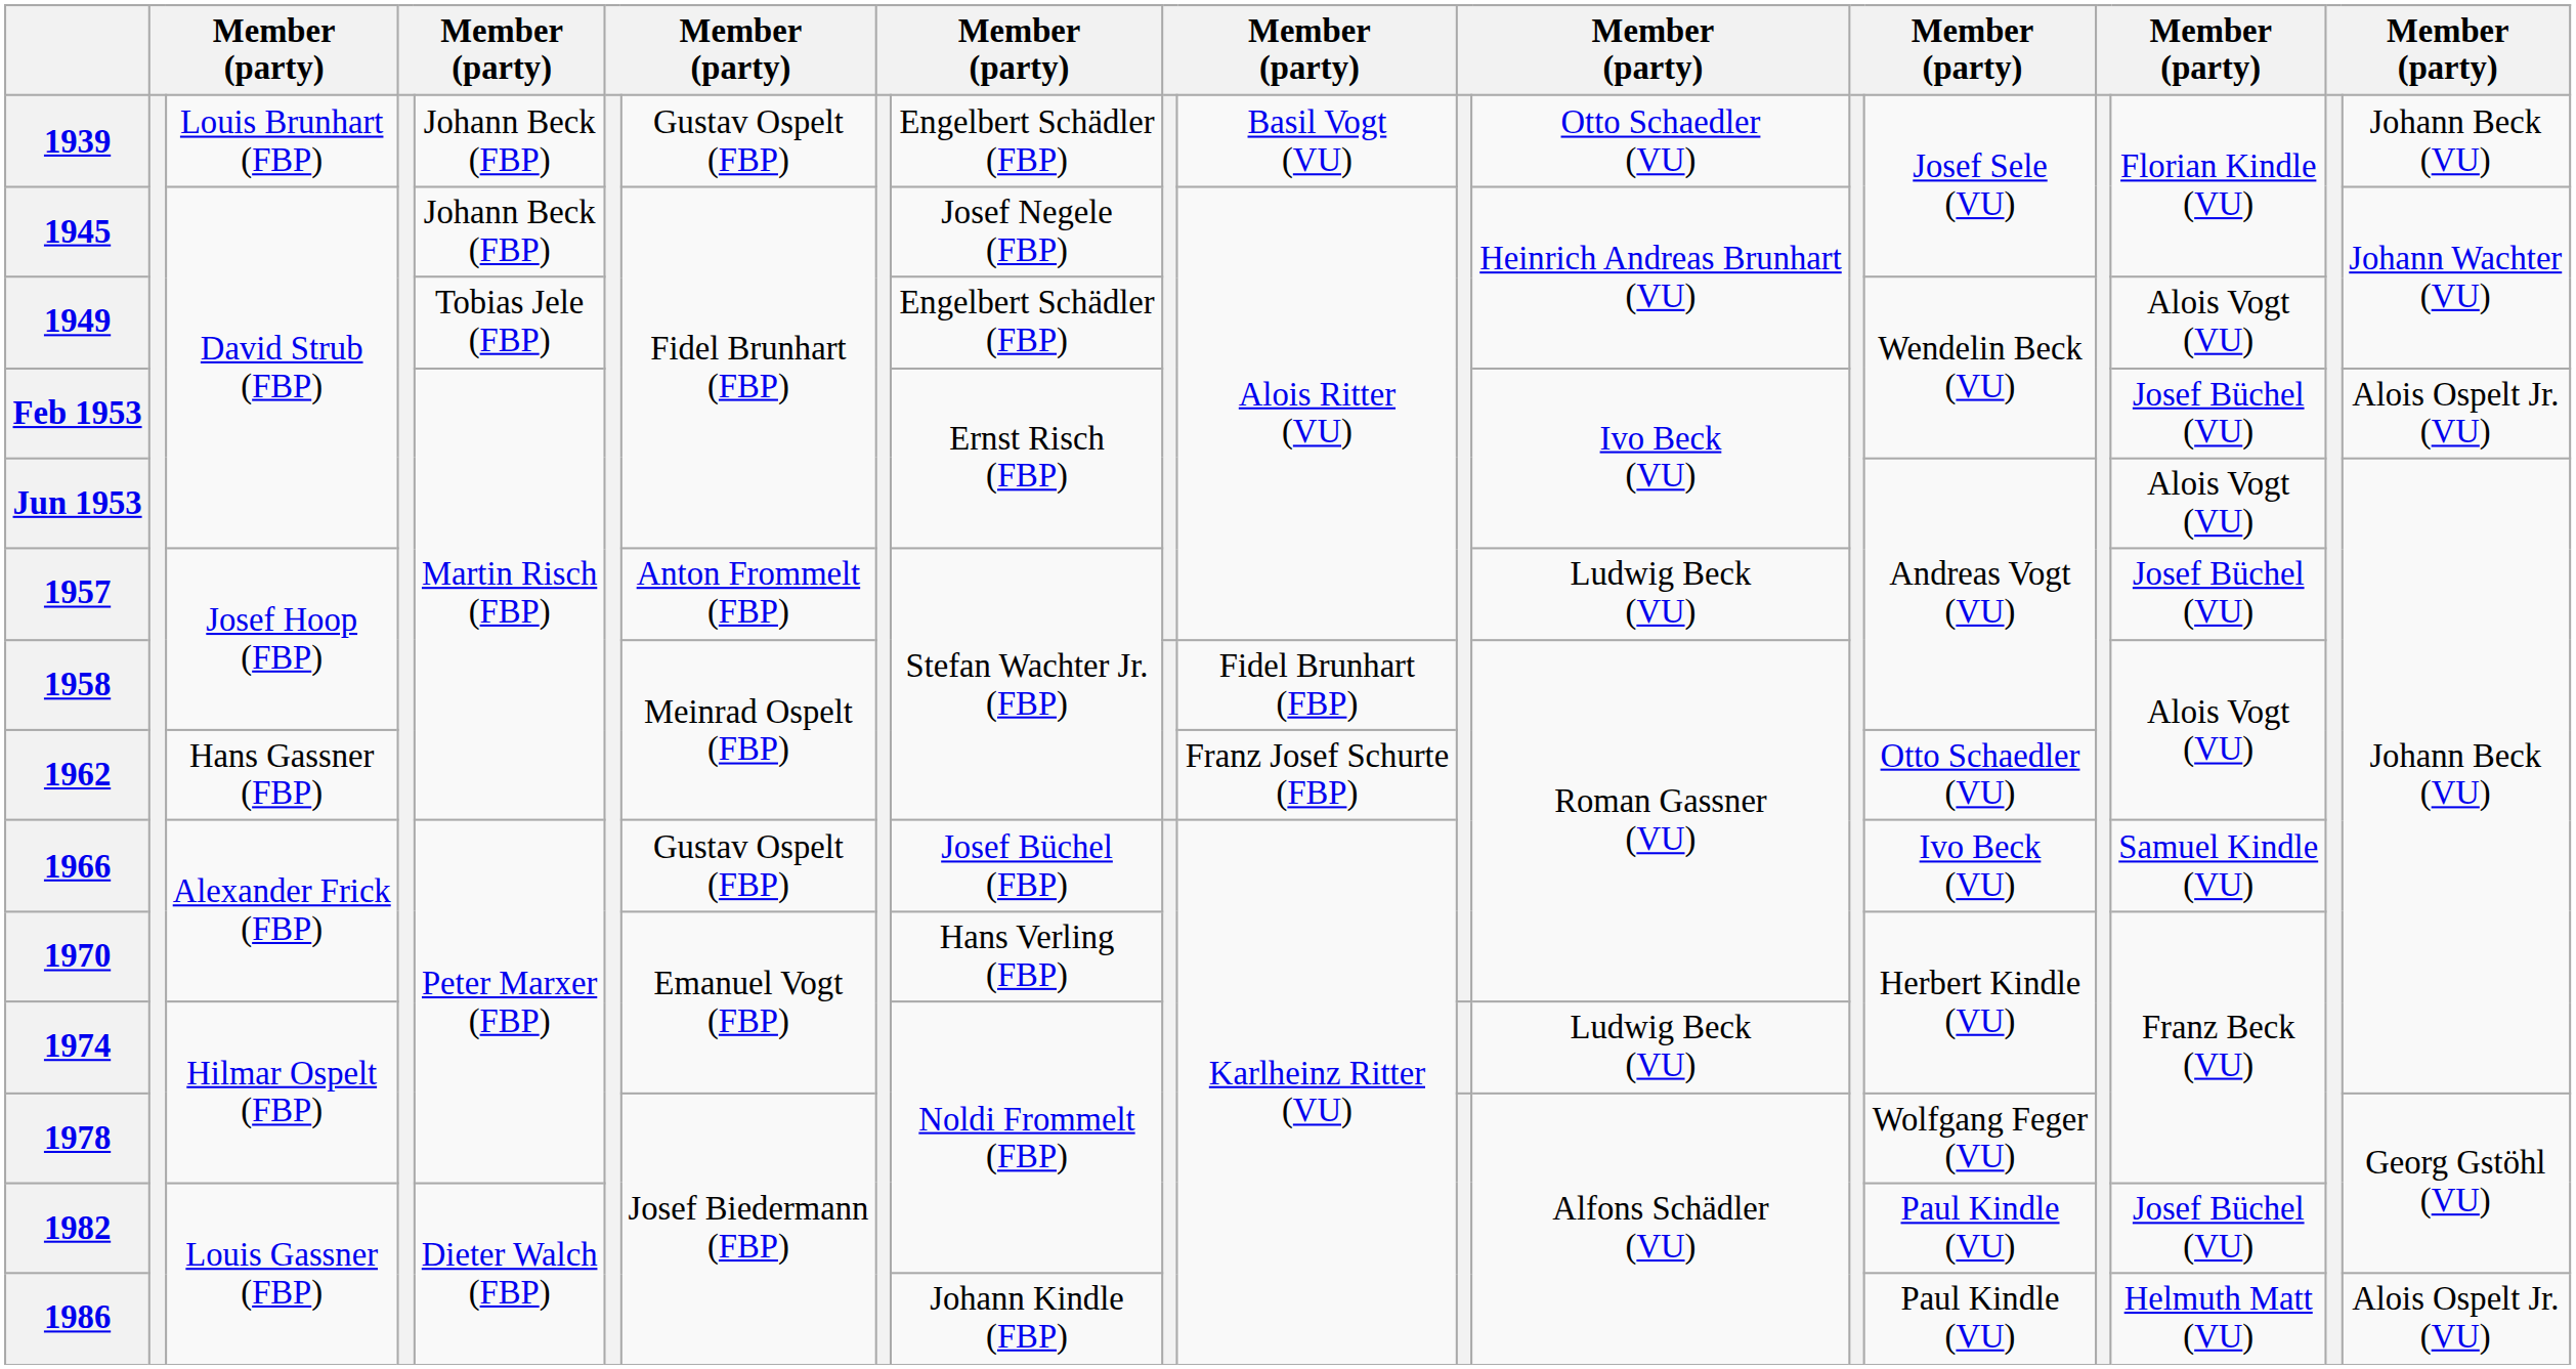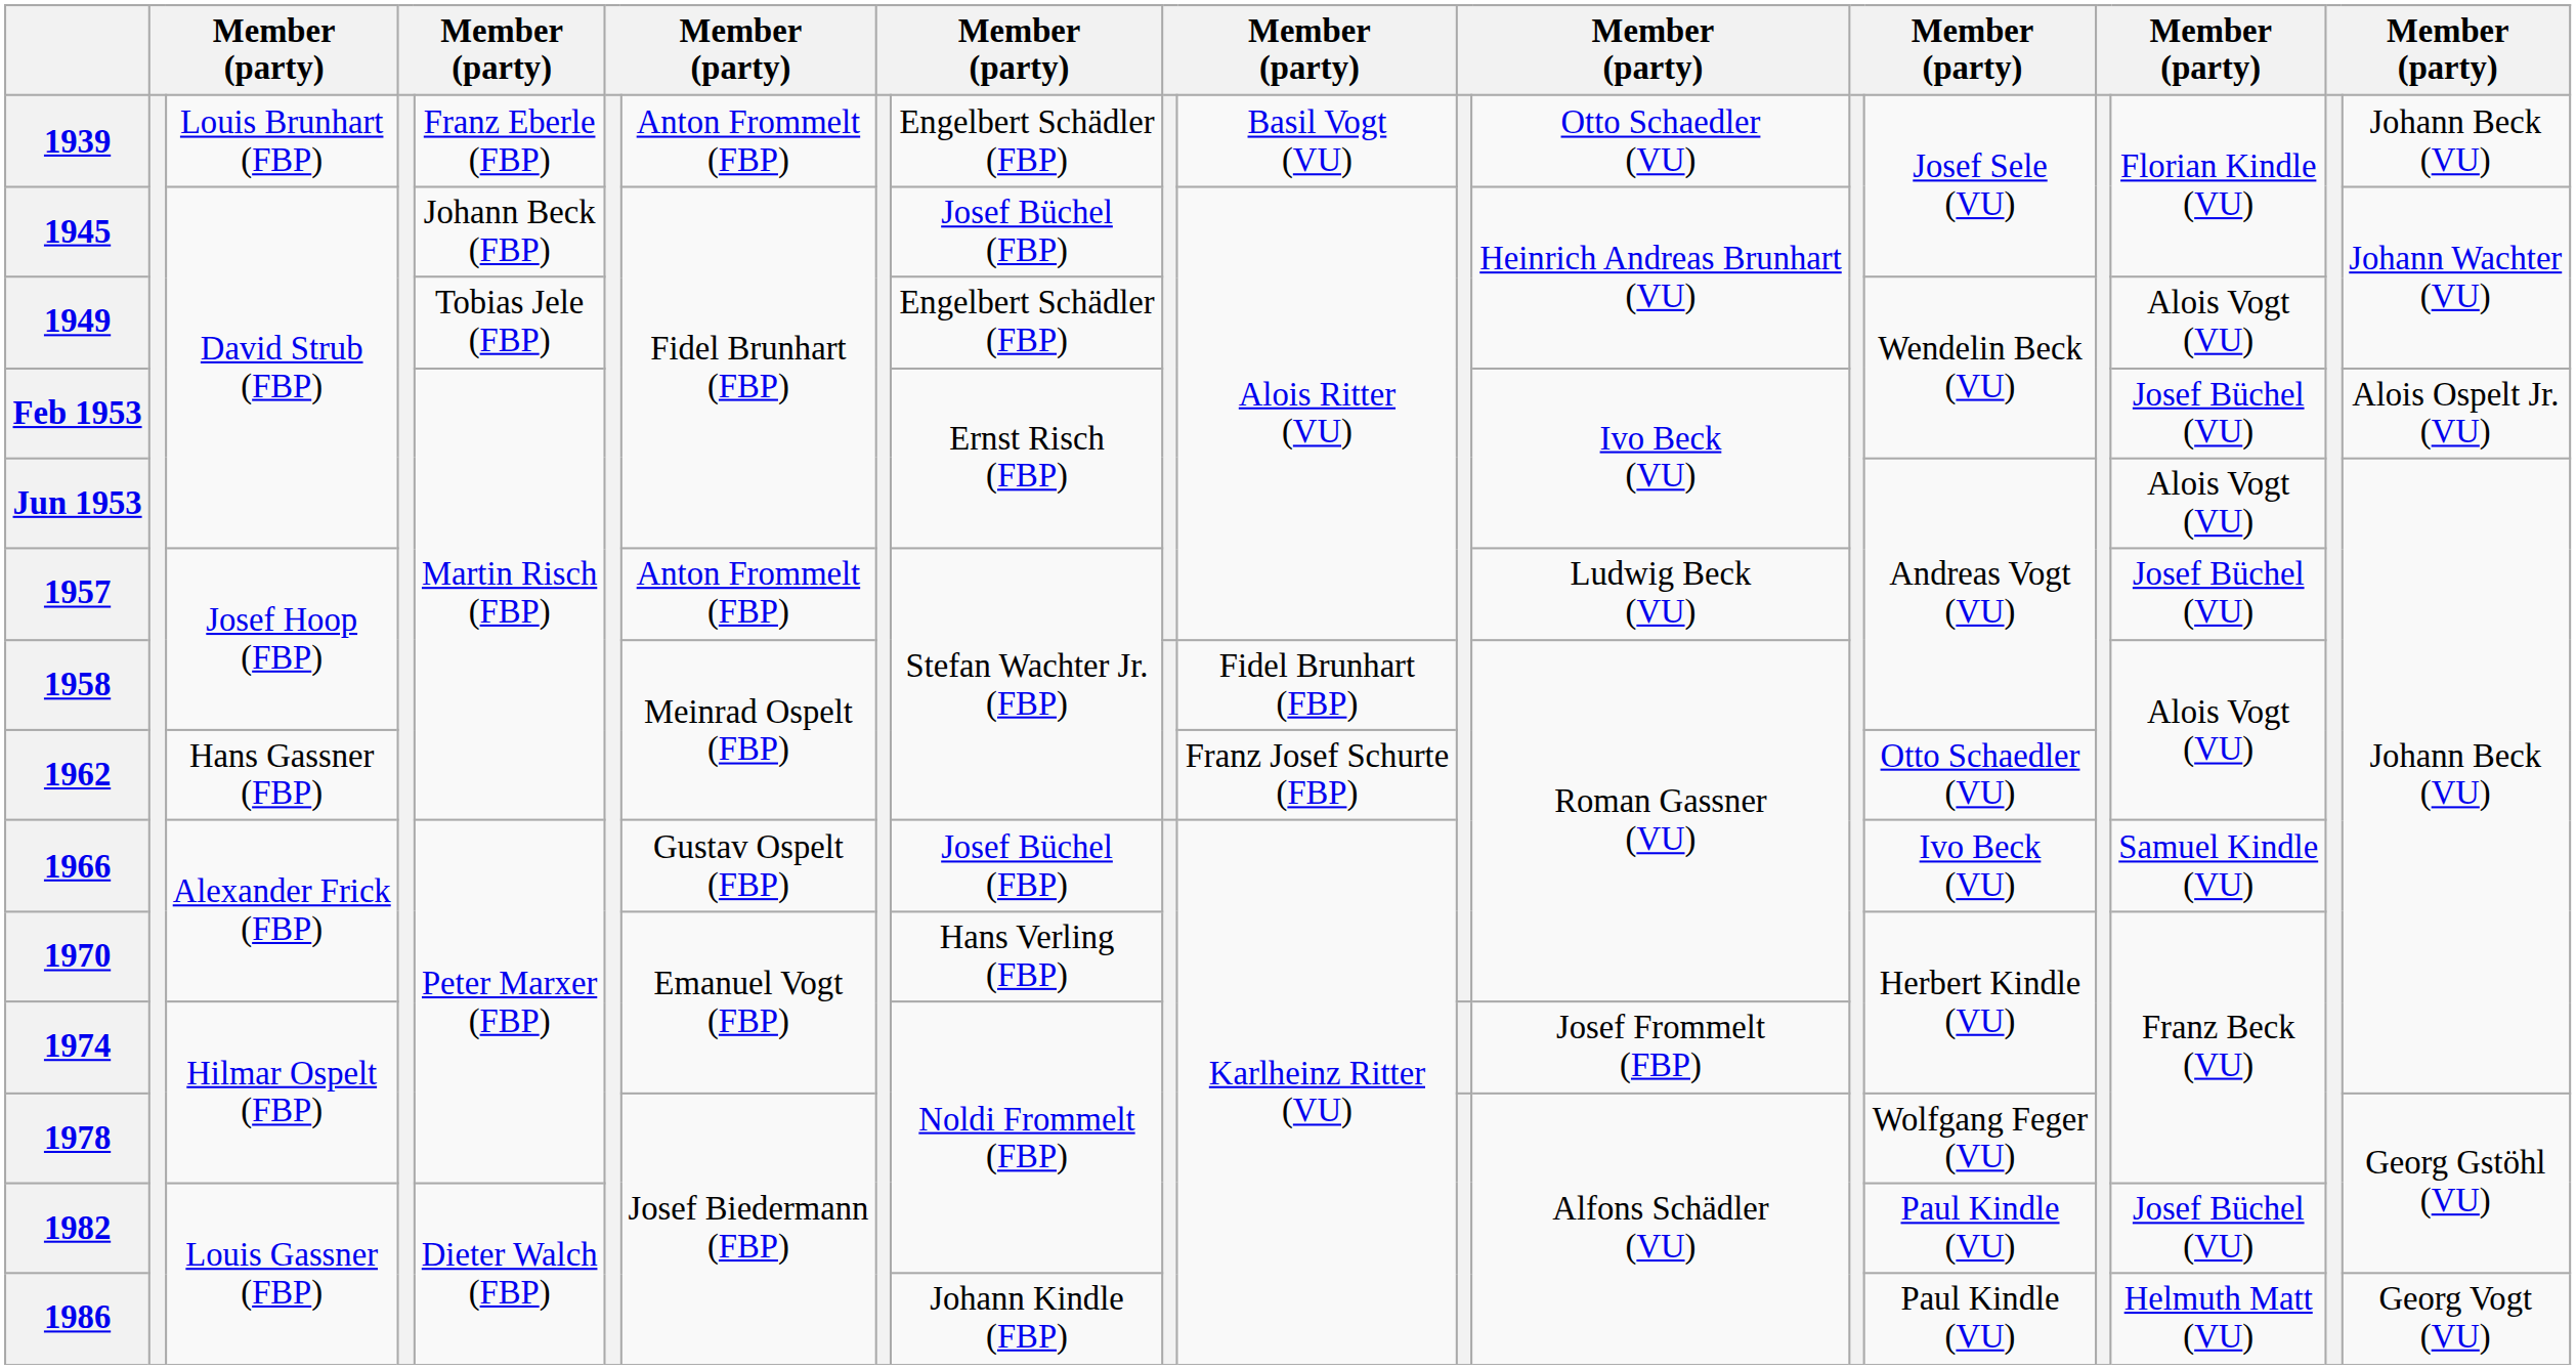1939 | column 5: Johann Beck (FBP) -> Franz Eberle (FBP)
1939 | column 7: Gustav Ospelt (FBP) -> Anton Frommelt (FBP)
1945 | column 9: Josef Negele (FBP) -> Josef Büchel (FBP)
1974 | column 13: Ludwig Beck (VU) -> Josef Frommelt (FBP)
1986 | column 19: Alois Ospelt Jr. (VU) -> Georg Vogt (VU)
